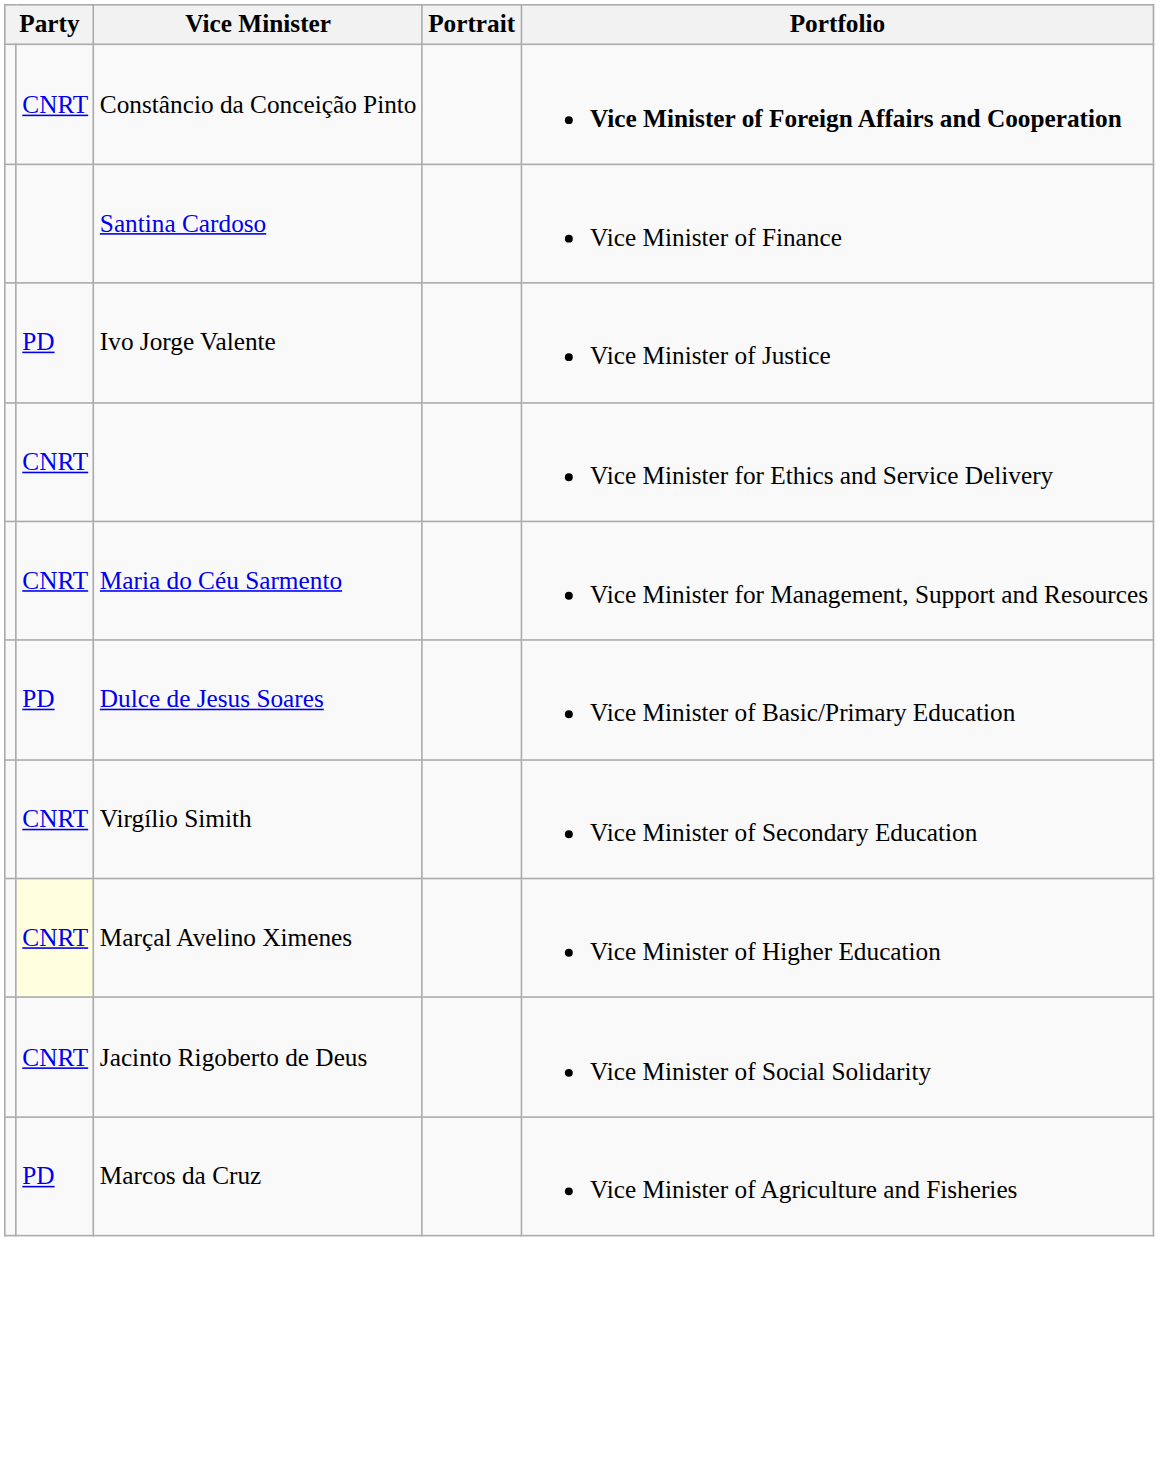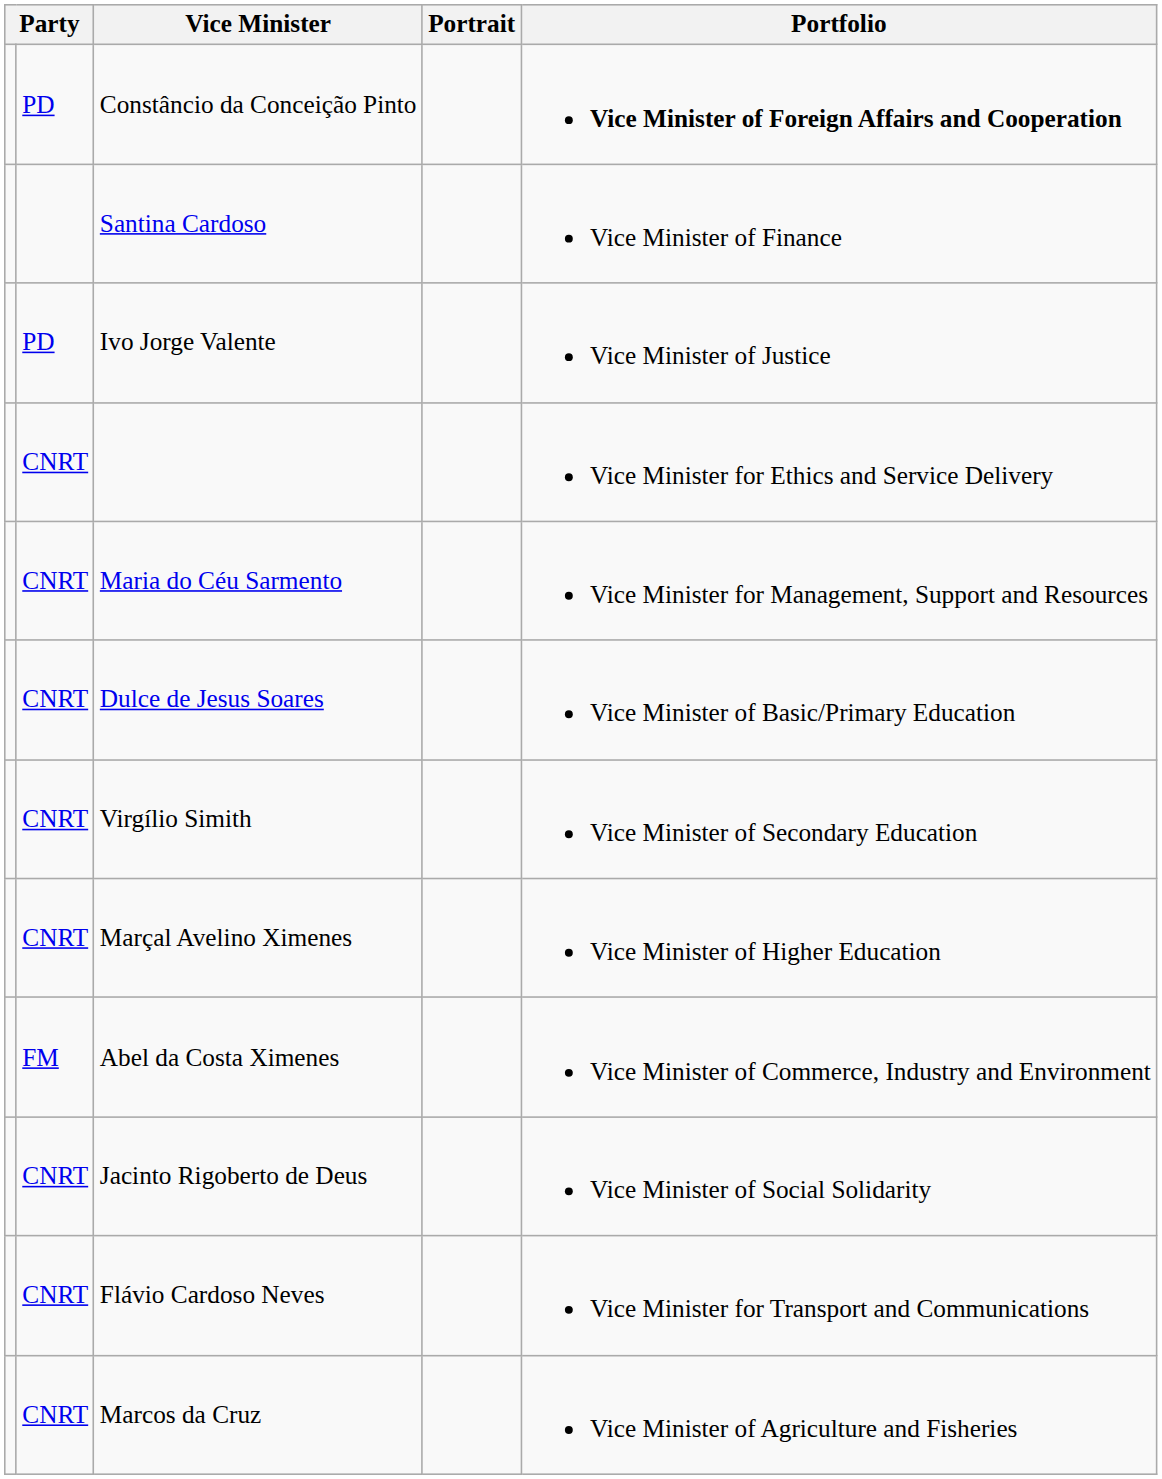Constâncio da Conceição Pinto | column 2: CNRT -> PD
Dulce de Jesus Soares | column 2: PD -> CNRT
Marçal Avelino Ximenes | column 2: lightyellow background -> no background
+ row: FM | Abel da Costa Ximenes | Vice Minister of Commerce, Industry and Environment
+ row: CNRT | Flávio Cardoso Neves | Vice Minister for Transport and Communications
Marcos da Cruz | column 2: PD -> CNRT
